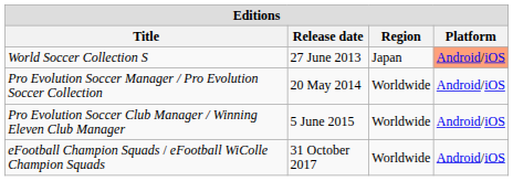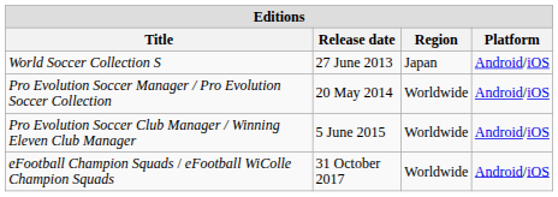World Soccer Collection S | Platform: lightsalmon background -> no background
